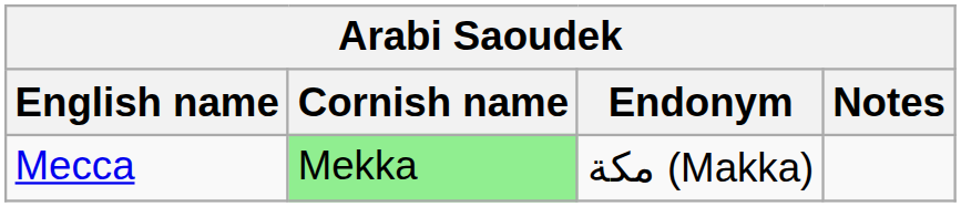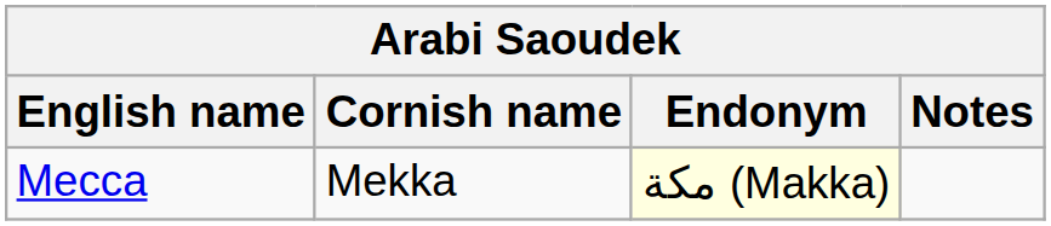Mecca | Cornish name: lightgreen background -> no background
Mecca | Endonym: no background -> lightyellow background
